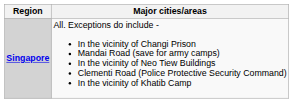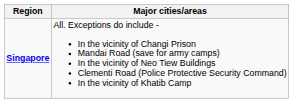row 2 | Region: lightgrey background -> no background
